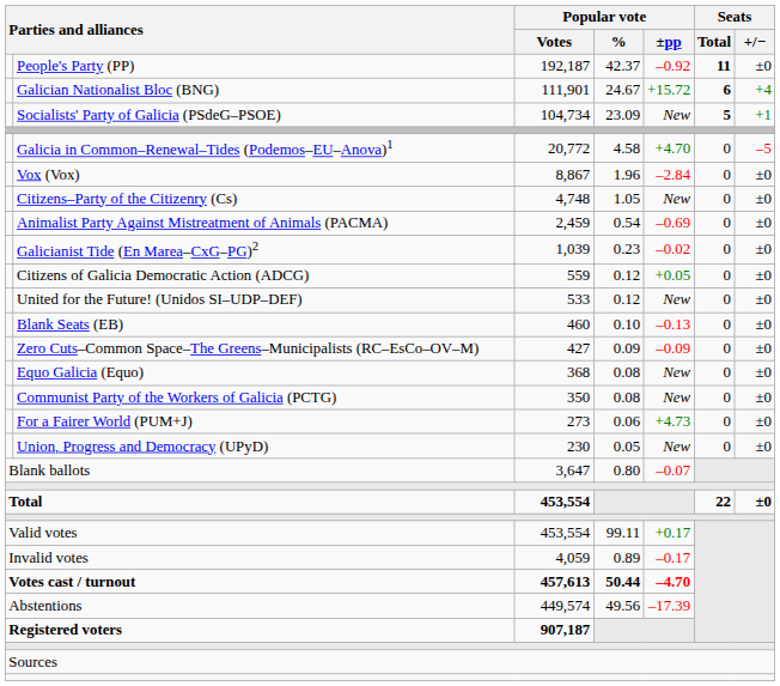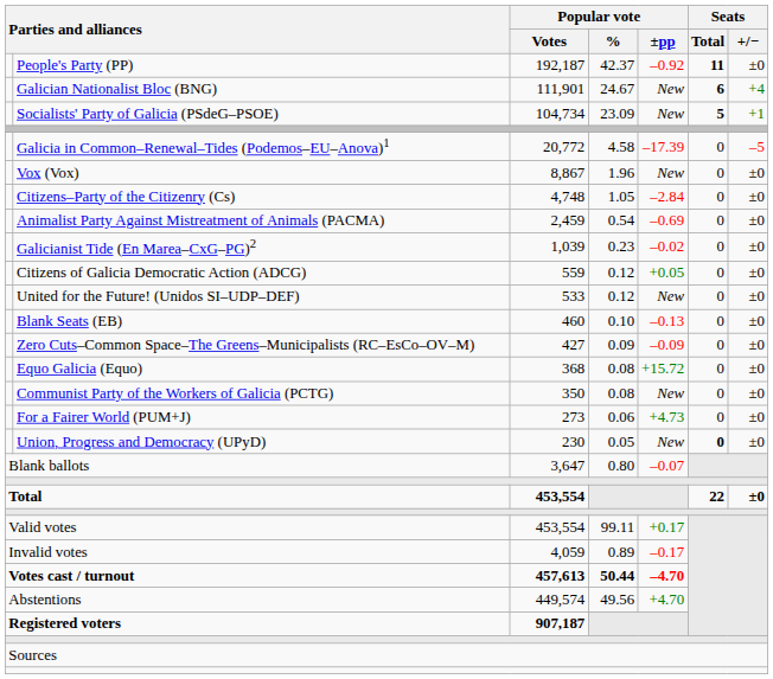Galician Nationalist Bloc (BNG) | Popular vote / ±pp: +15.72 -> New
Galicia in Common–Renewal–Tides (Podemos–EU–Anova)1 | Popular vote / ±pp: +4.70 -> –17.39
Vox (Vox) | Popular vote / ±pp: –2.84 -> New
Citizens–Party of the Citizenry (Cs) | Popular vote / ±pp: New -> –2.84
Equo Galicia (Equo) | Popular vote / ±pp: New -> +15.72
Union, Progress and Democracy (UPyD) | Seats / Total: normal -> bold
Abstentions | Popular vote / ±pp: –17.39 -> +4.70
